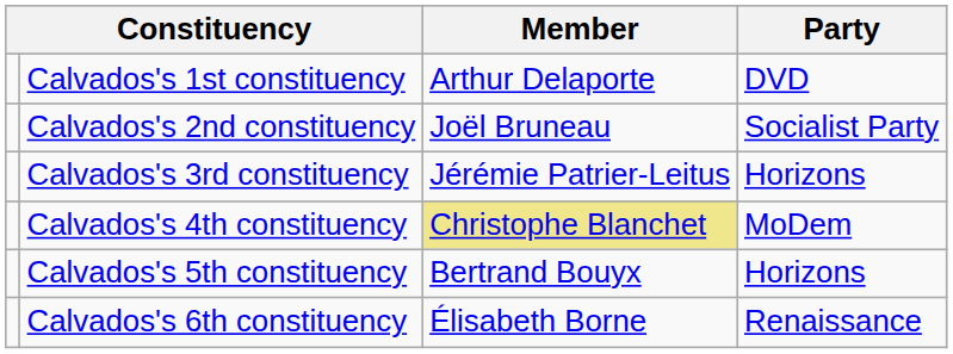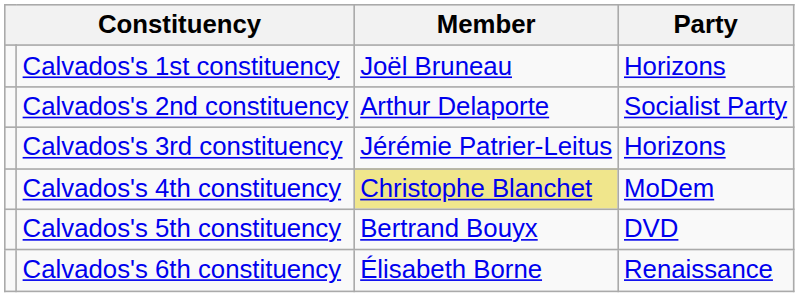Calvados's 1st constituency | Member: Arthur Delaporte -> Joël Bruneau
Calvados's 1st constituency | Party: DVD -> Horizons
Calvados's 2nd constituency | Member: Joël Bruneau -> Arthur Delaporte
Calvados's 5th constituency | Party: Horizons -> DVD
